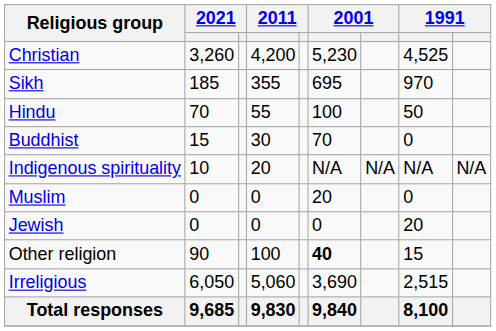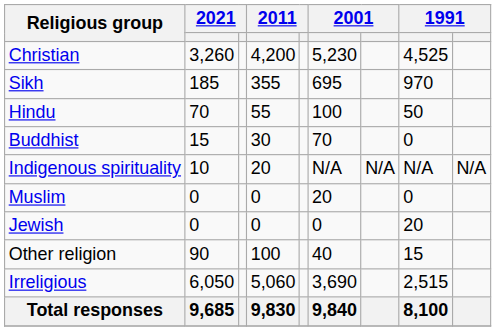Other religion | column 6: bold -> normal
